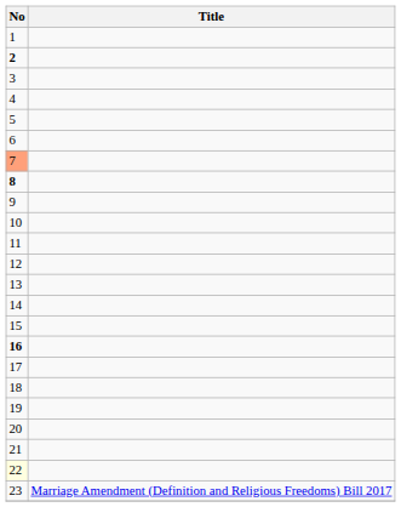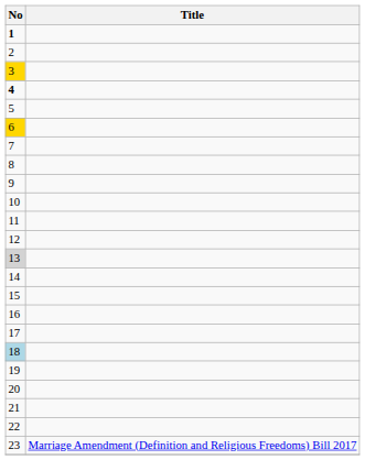1 | No: normal -> bold
2 | No: bold -> normal
3 | No: no background -> gold background
4 | No: normal -> bold
6 | No: no background -> gold background
7 | No: lightsalmon background -> no background
8 | No: bold -> normal
13 | No: no background -> lightgrey background
16 | No: bold -> normal
18 | No: no background -> lightblue background
22 | No: lightyellow background -> no background
